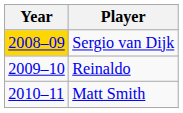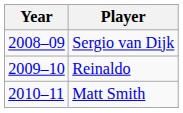Sergio van Dijk | Year: gold background -> no background
